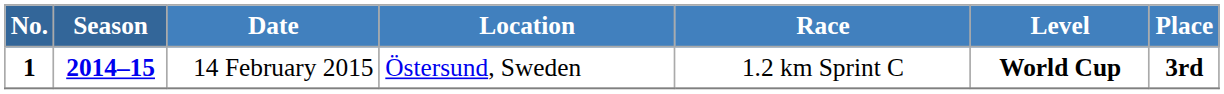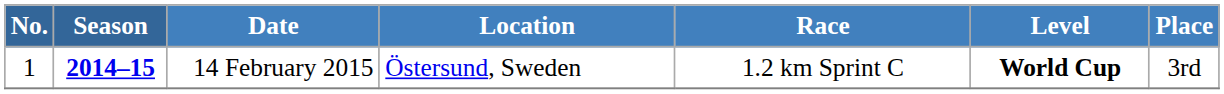14 February 2015 | No.: bold -> normal
14 February 2015 | Place: bold -> normal
